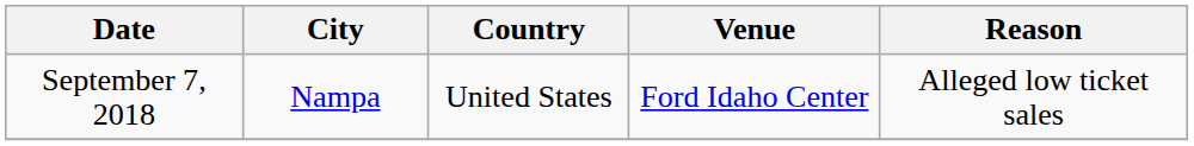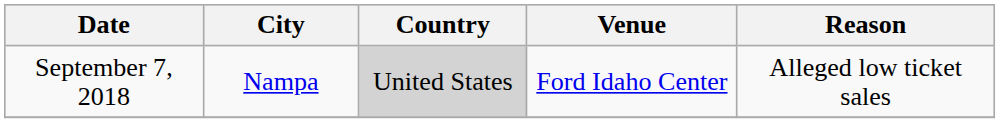September 7, 2018 | Country: no background -> lightgrey background
